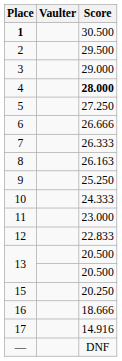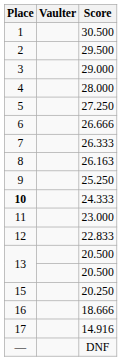1 | Place: bold -> normal
4 | Score: bold -> normal
10 | Place: normal -> bold
